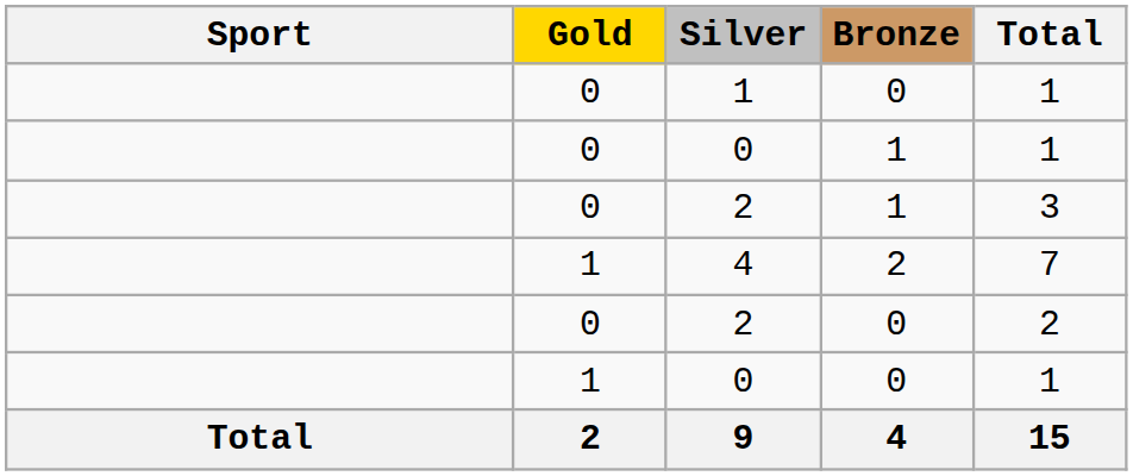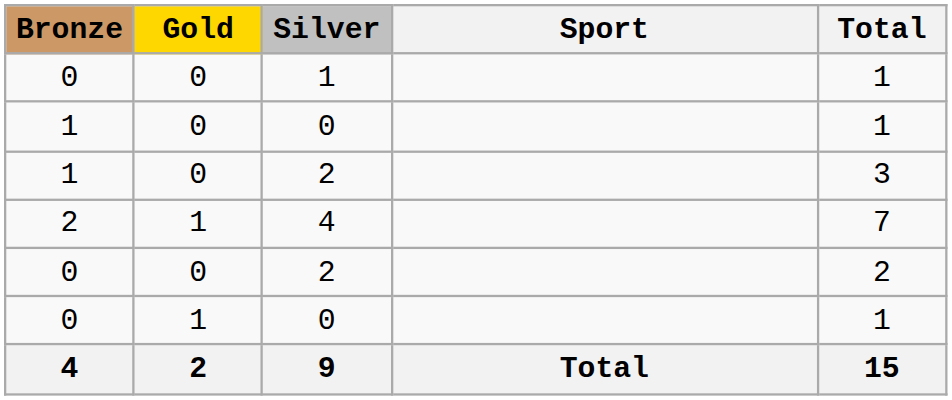columns swapped: Sport <-> Bronze
